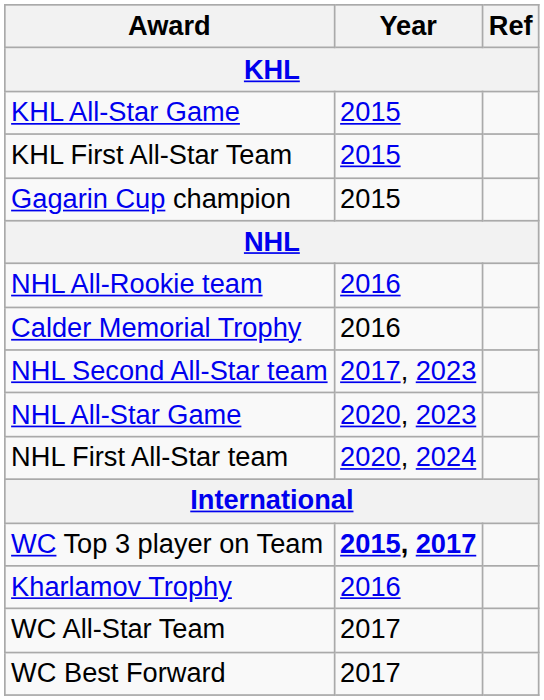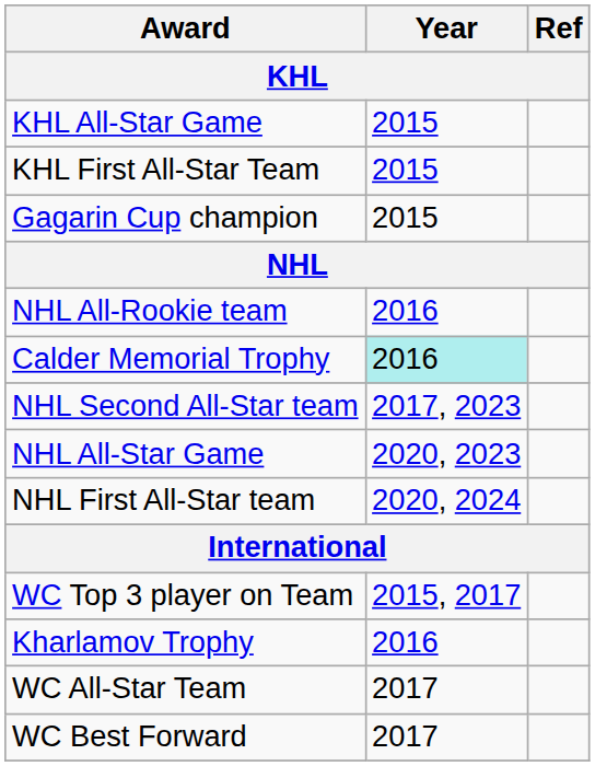Calder Memorial Trophy | Year: no background -> paleturquoise background
WC Top 3 player on Team | Year: bold -> normal
